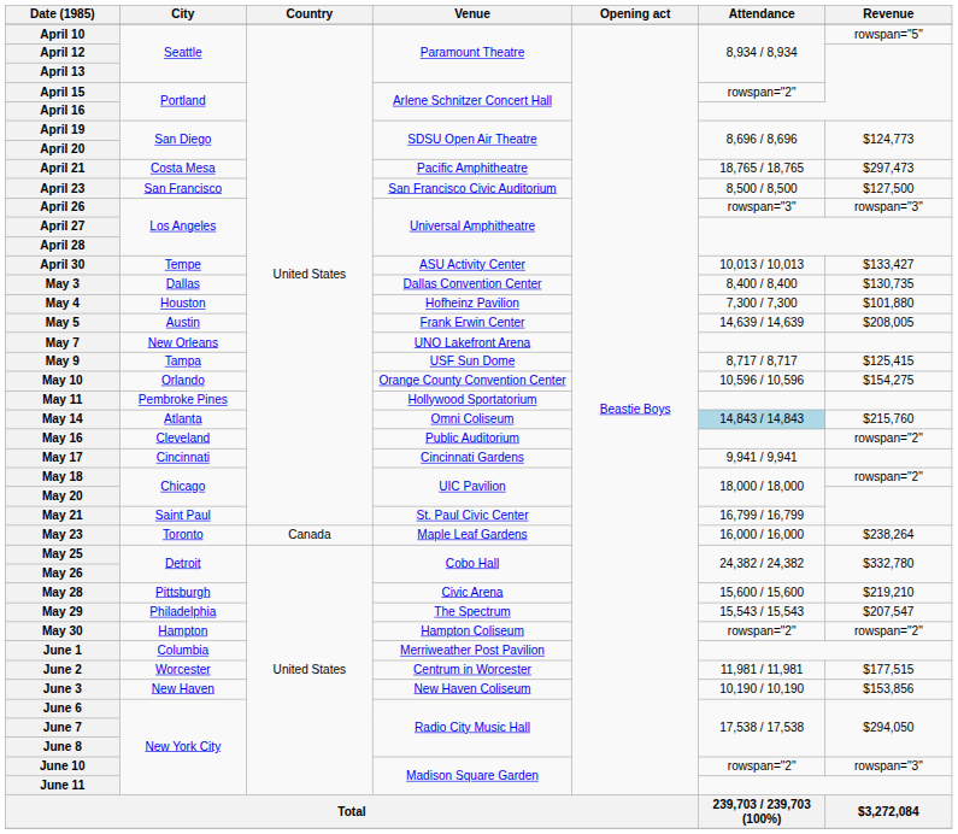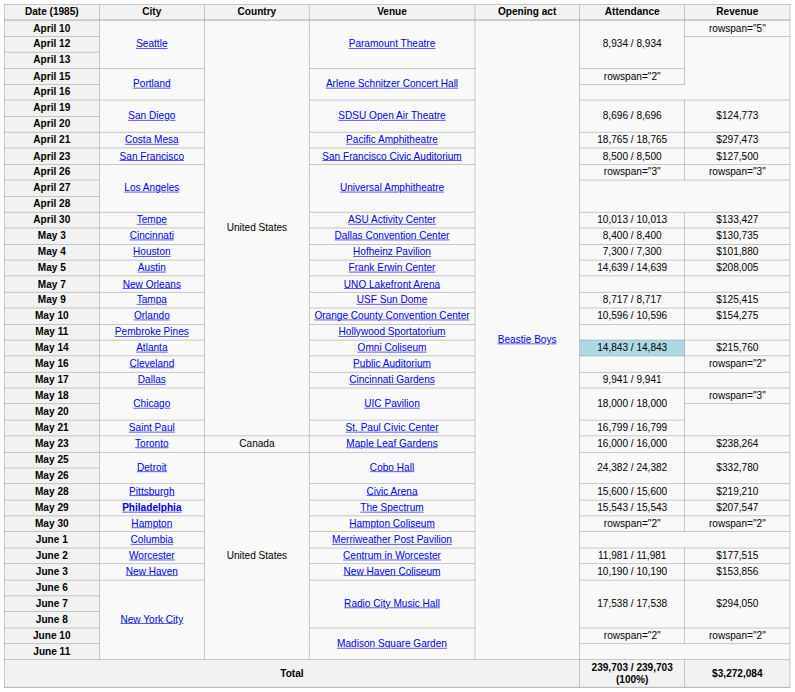May 3 | City: Dallas -> Cincinnati
May 17 | City: Cincinnati -> Dallas
May 18 | Revenue: rowspan="2" -> rowspan="3"
May 29 | City: normal -> bold
June 10 | Revenue: rowspan="3" -> rowspan="2"
